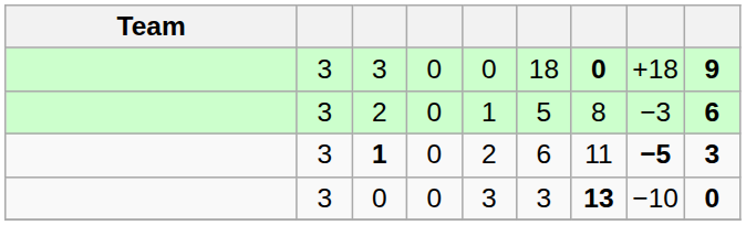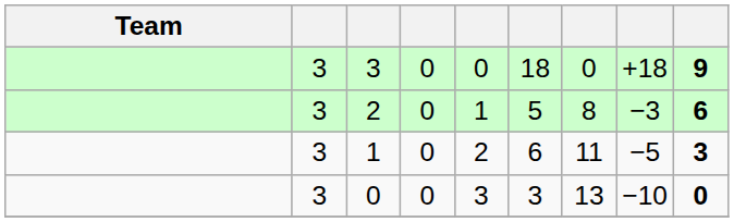row 2 | column 7: bold -> normal
row 4 | column 3: bold -> normal
row 4 | column 8: bold -> normal
row 5 | column 7: bold -> normal
